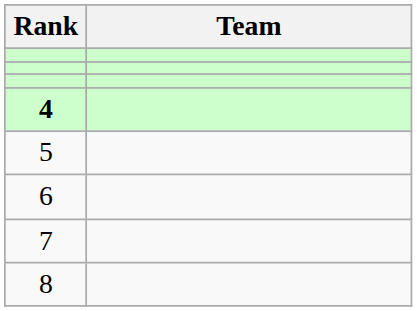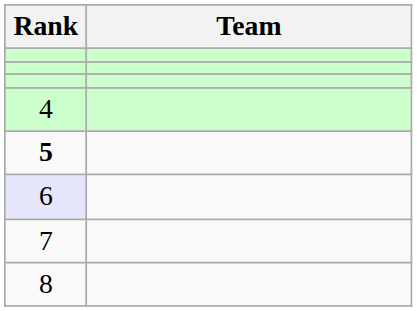row 5 | Rank: bold -> normal
row 6 | Rank: normal -> bold
row 7 | Rank: no background -> lavender background
